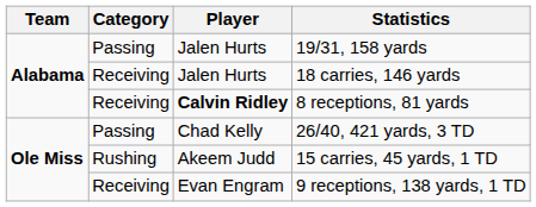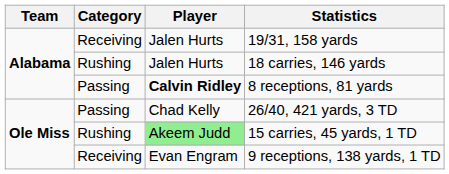19/31, 158 yards | Category: Passing -> Receiving
18 carries, 146 yards | Category: Receiving -> Rushing
8 receptions, 81 yards | Category: Receiving -> Passing
15 carries, 45 yards, 1 TD | Player: no background -> lightgreen background
